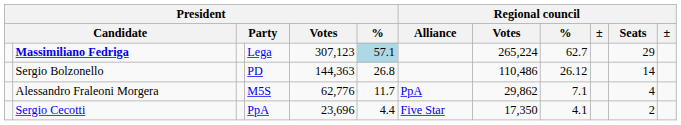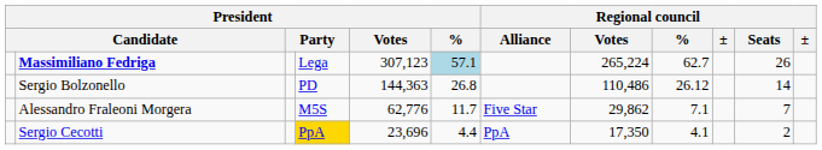Massimiliano Fedriga | Regional council / Seats: 29 -> 26
Alessandro Fraleoni Morgera | Regional council / Alliance: PpA -> Five Star
Alessandro Fraleoni Morgera | Regional council / Seats: 4 -> 7
Sergio Cecotti | column 4: no background -> gold background
Sergio Cecotti | Regional council / Alliance: Five Star -> PpA
